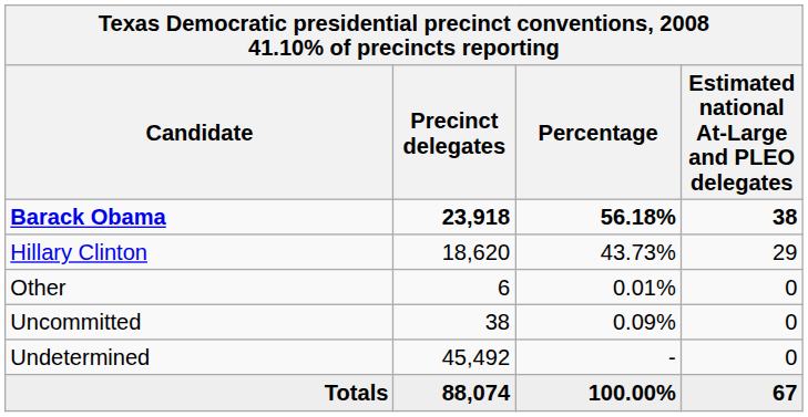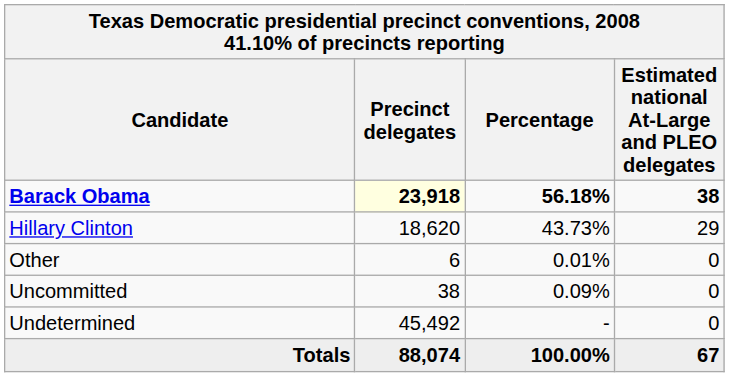Barack Obama | Precinct delegates: no background -> lightyellow background
